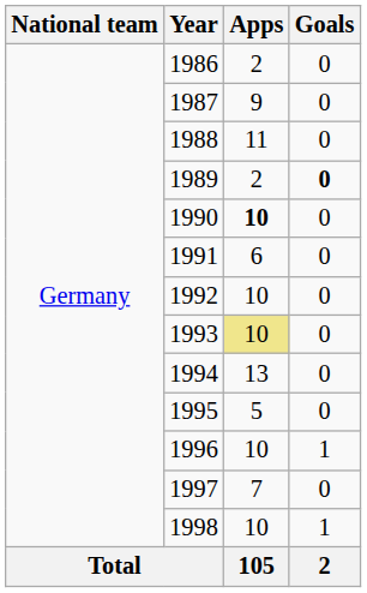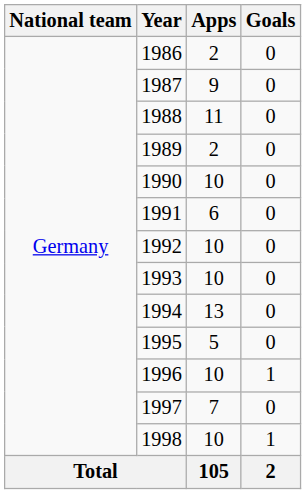1989 | Goals: bold -> normal
1990 | Apps: bold -> normal
1993 | Apps: khaki background -> no background
